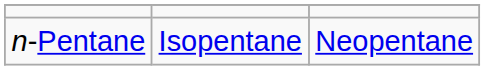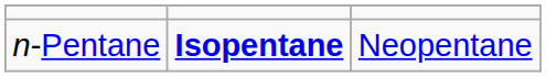n-Pentane | column 2: normal -> bold
